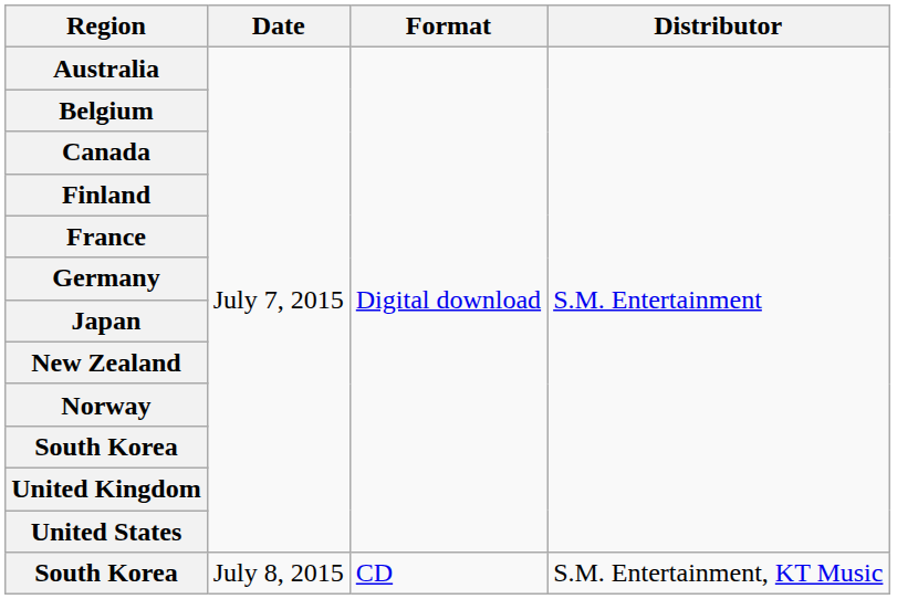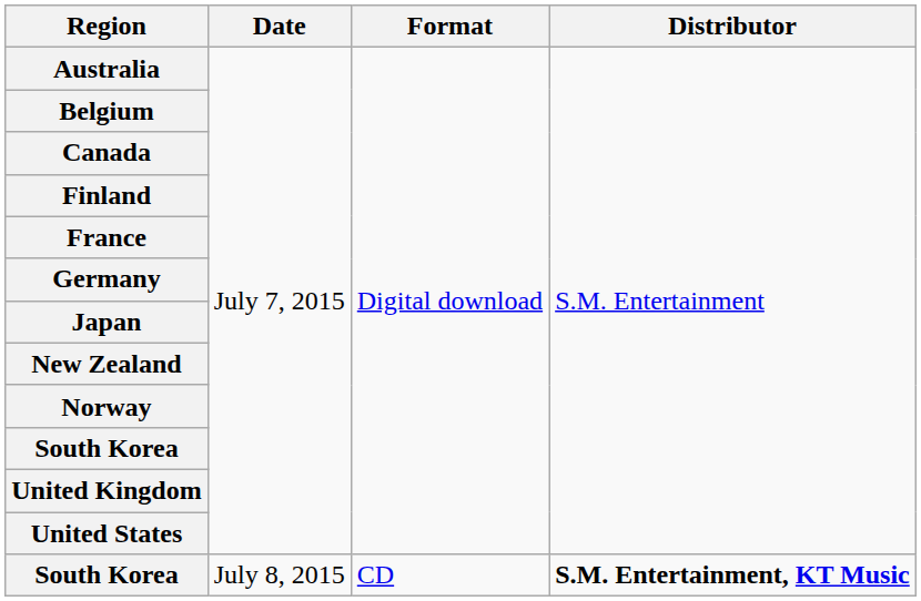South Korea / July 8, 2015 | Distributor: normal -> bold
